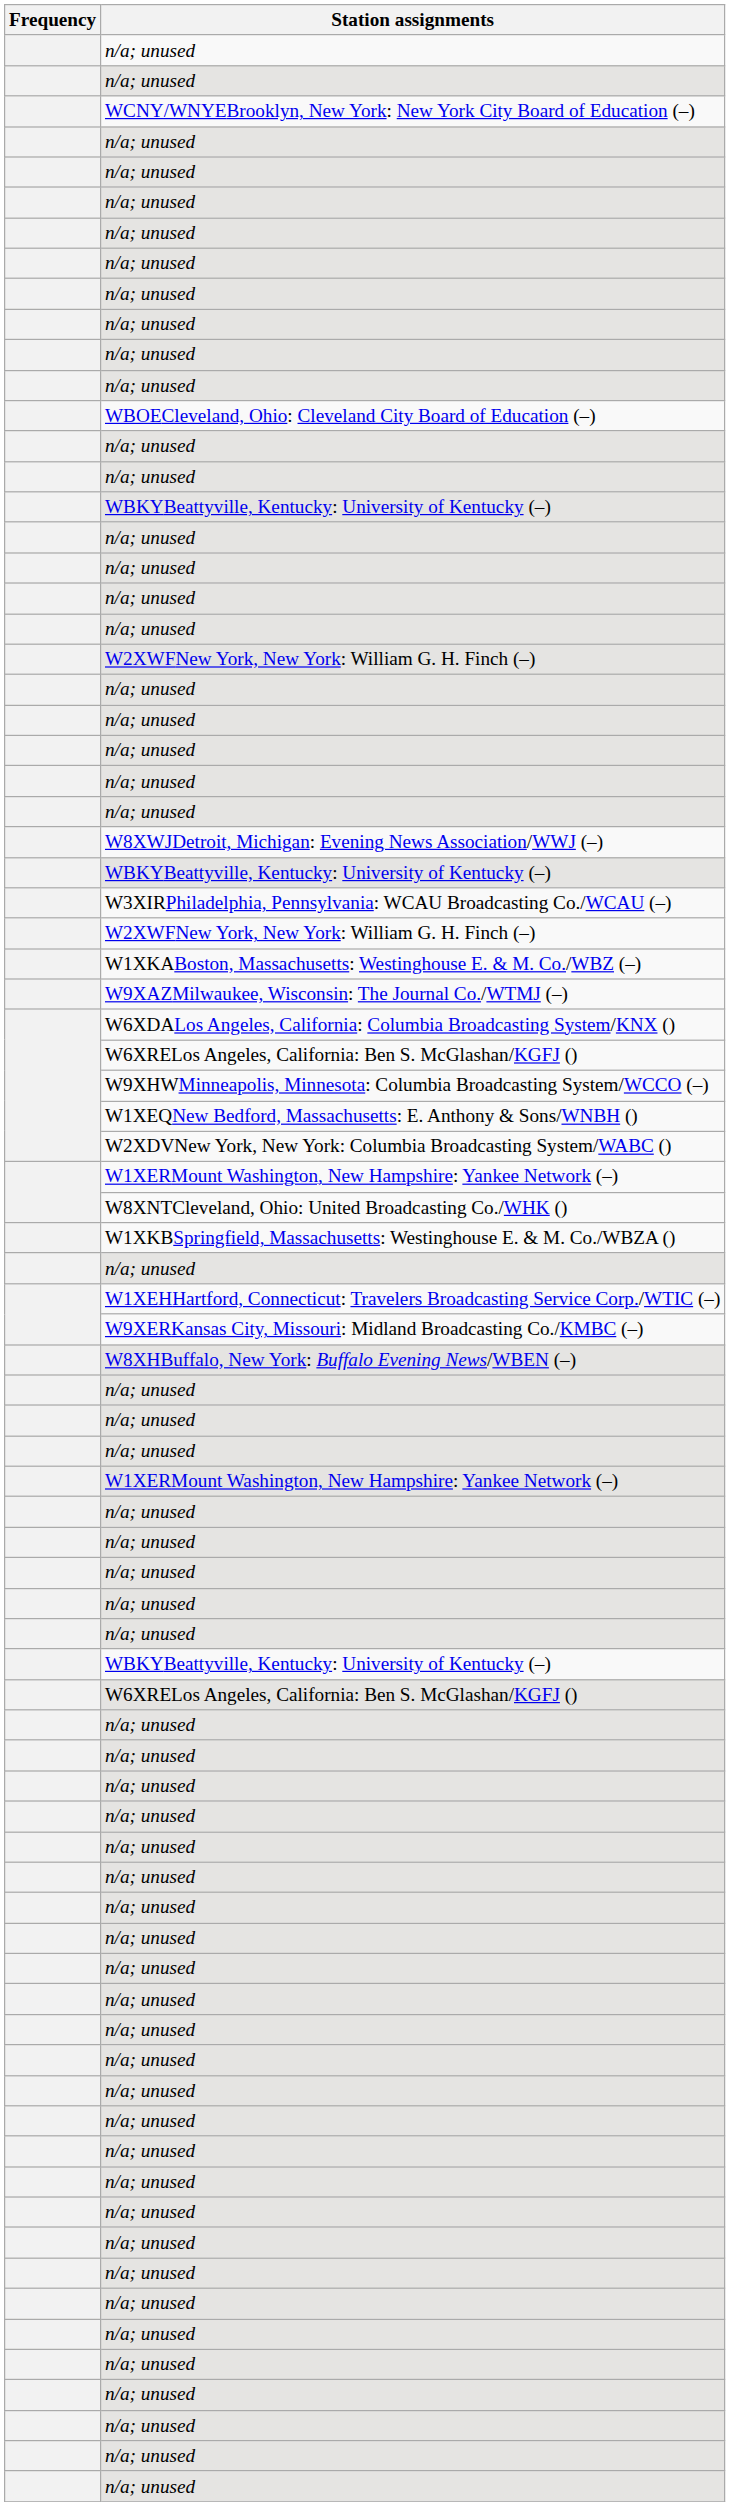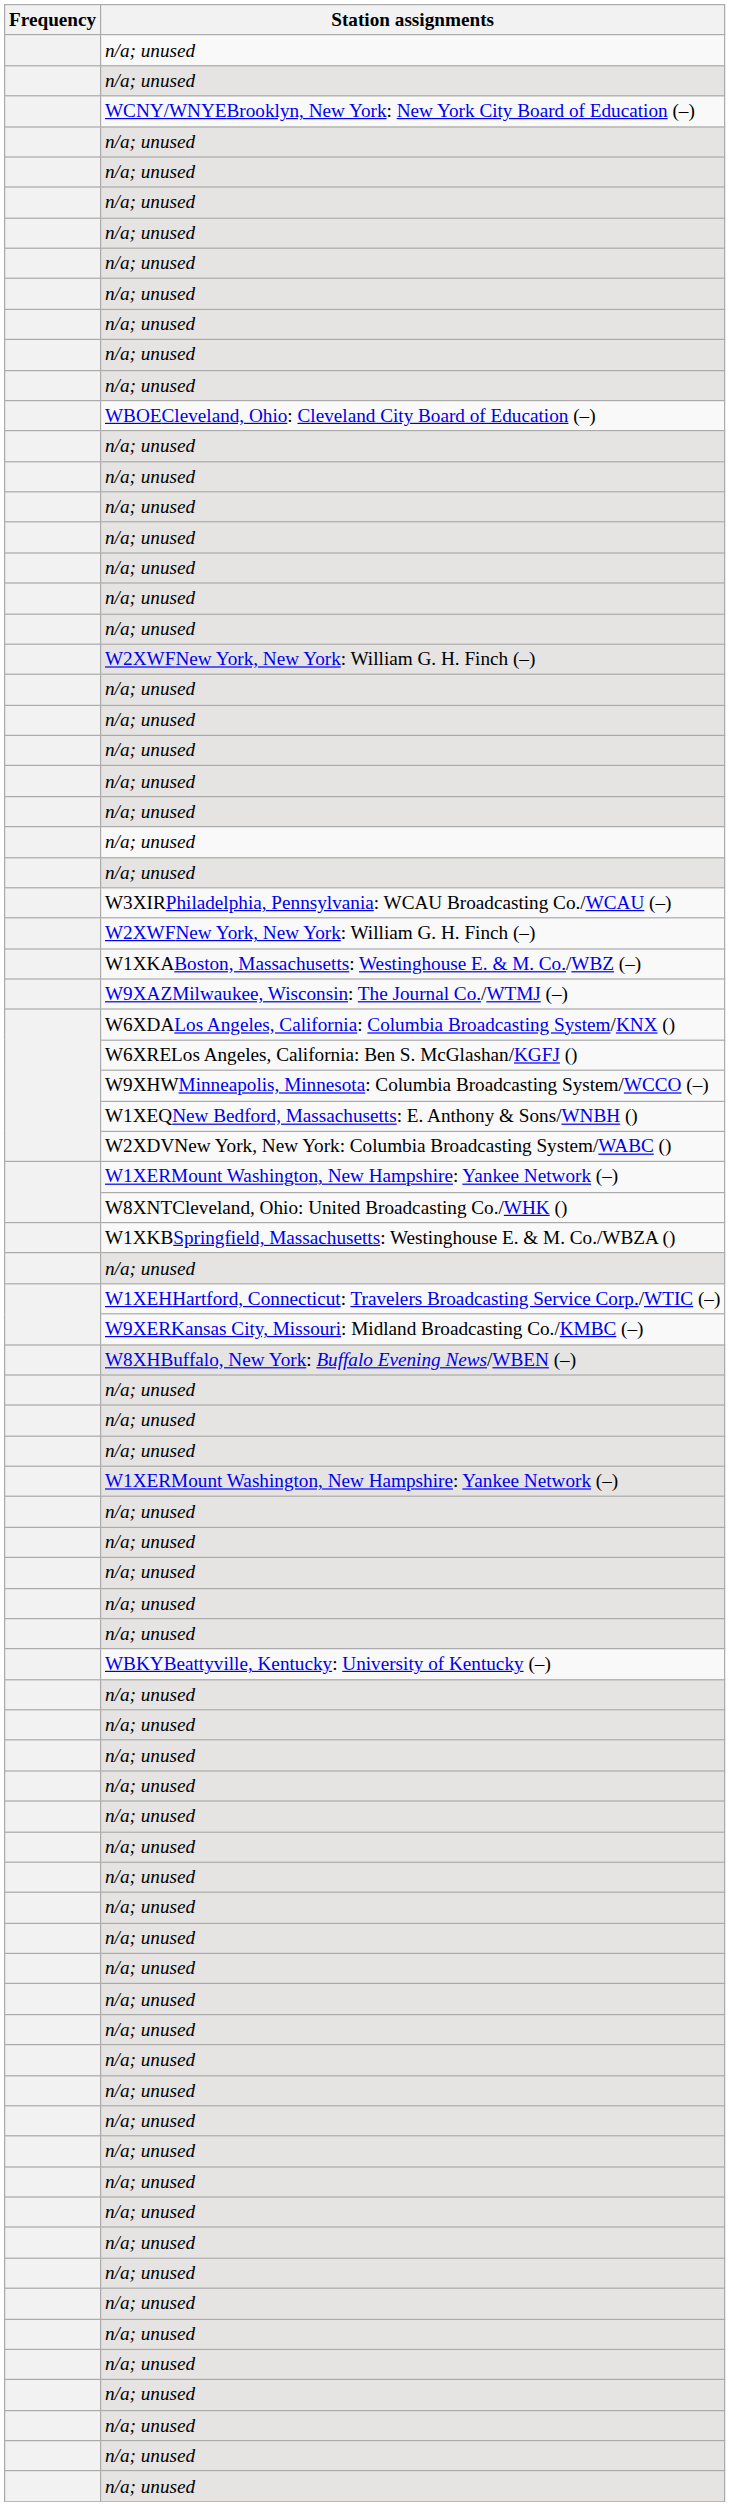row 17 | Station assignments: WBKYBeattyville, Kentucky: University of Kentucky (–) -> n/a; unused
row 28 | Station assignments: W8XWJDetroit, Michigan: Evening News Association/WWJ (–) -> n/a; unused
row 29 | Station assignments: WBKYBeattyville, Kentucky: University of Kentucky (–) -> n/a; unused
row 56 | Station assignments: W6XRELos Angeles, California: Ben S. McGlashan/KGFJ () -> n/a; unused
